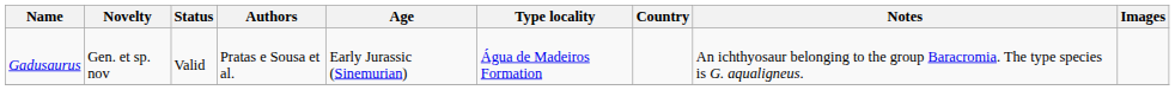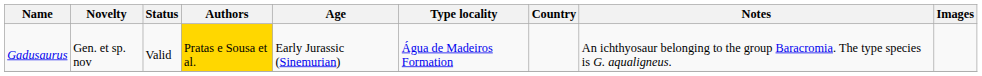Gadusaurus | Authors: no background -> gold background
